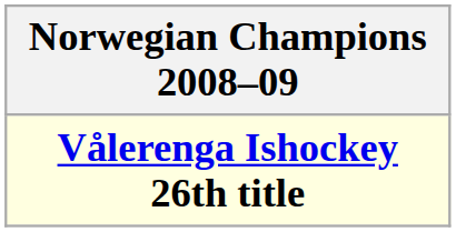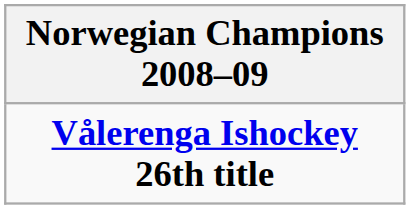row 2 | column 1: lightyellow background -> no background
